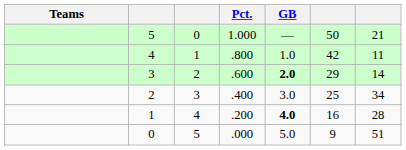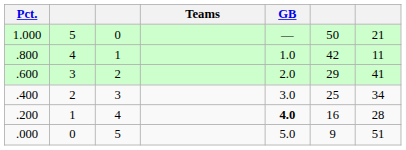columns swapped: Teams <-> Pct.
row 4 | GB: bold -> normal
row 4 | column 7: 14 -> 41
